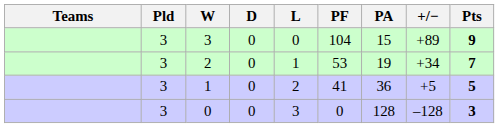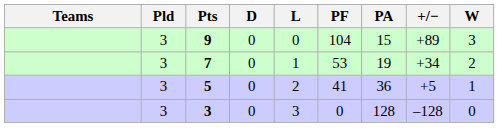columns swapped: W <-> Pts
